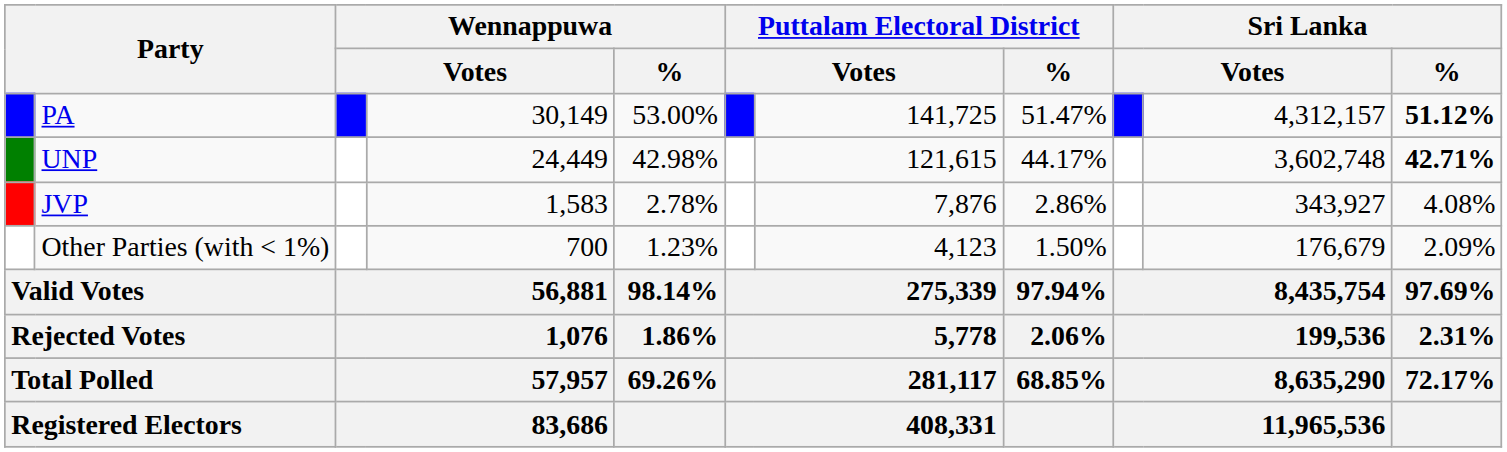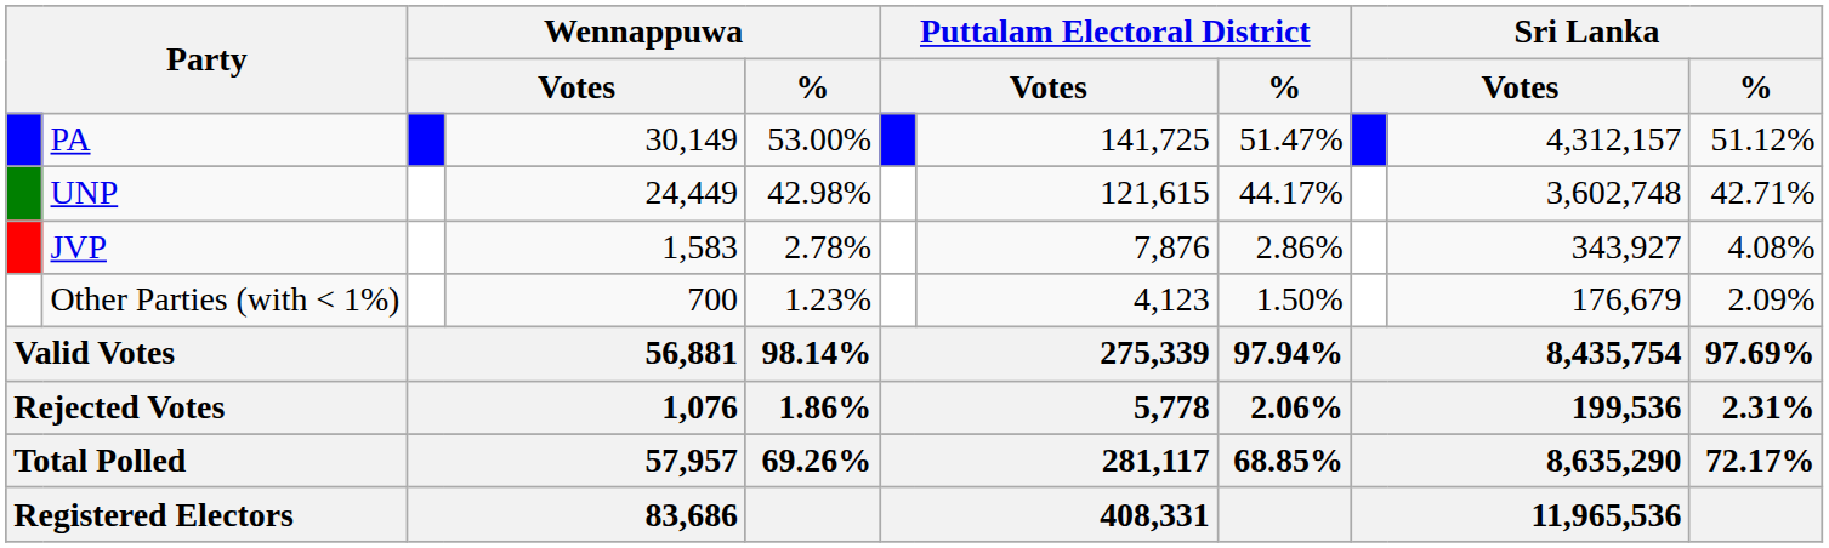PA | Sri Lanka / %: bold -> normal
UNP | Sri Lanka / %: bold -> normal
